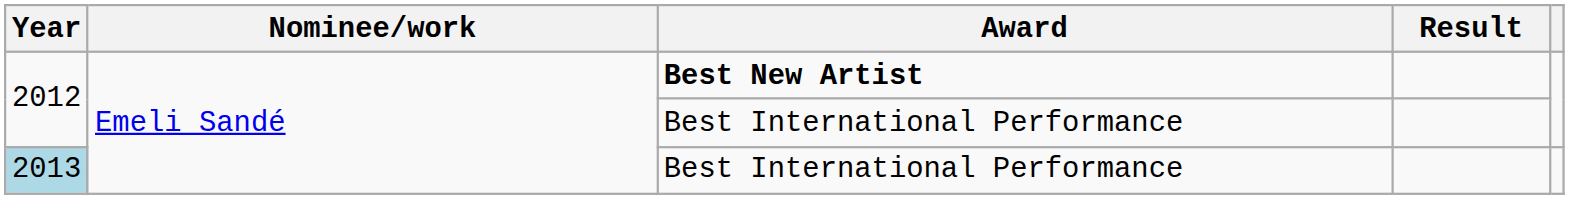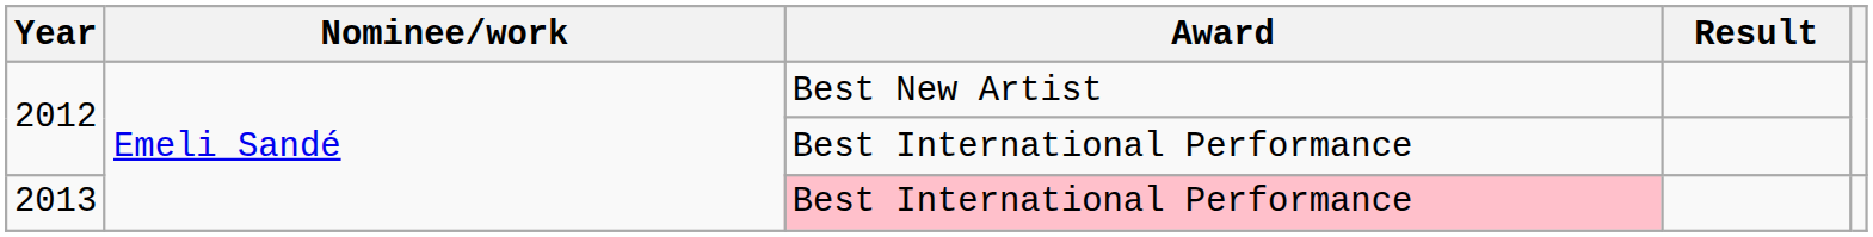2012 / Best New Artist | Award: bold -> normal
2013 | Year: lightblue background -> no background
2013 | Award: no background -> pink background
